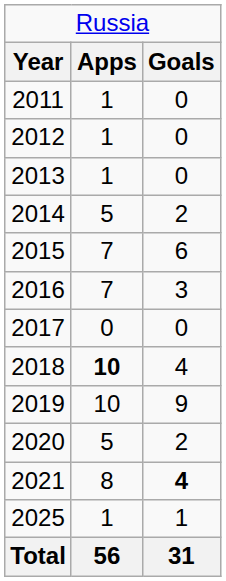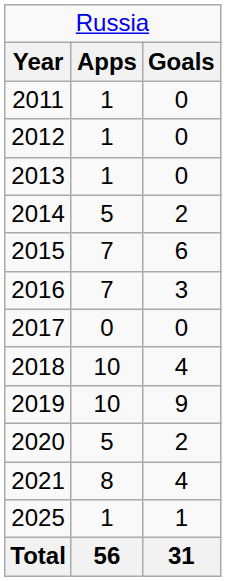2018 | column 2: bold -> normal
2021 | column 3: bold -> normal
